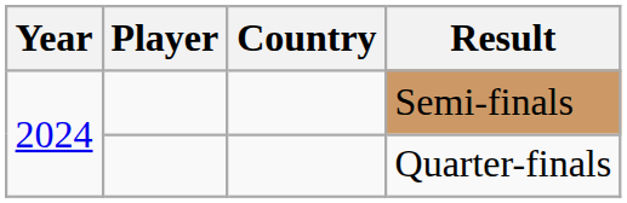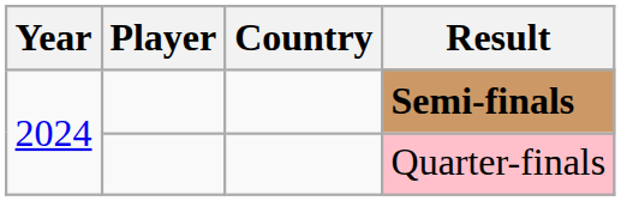Semi-finals | Result: normal -> bold
Quarter-finals | Result: no background -> pink background
